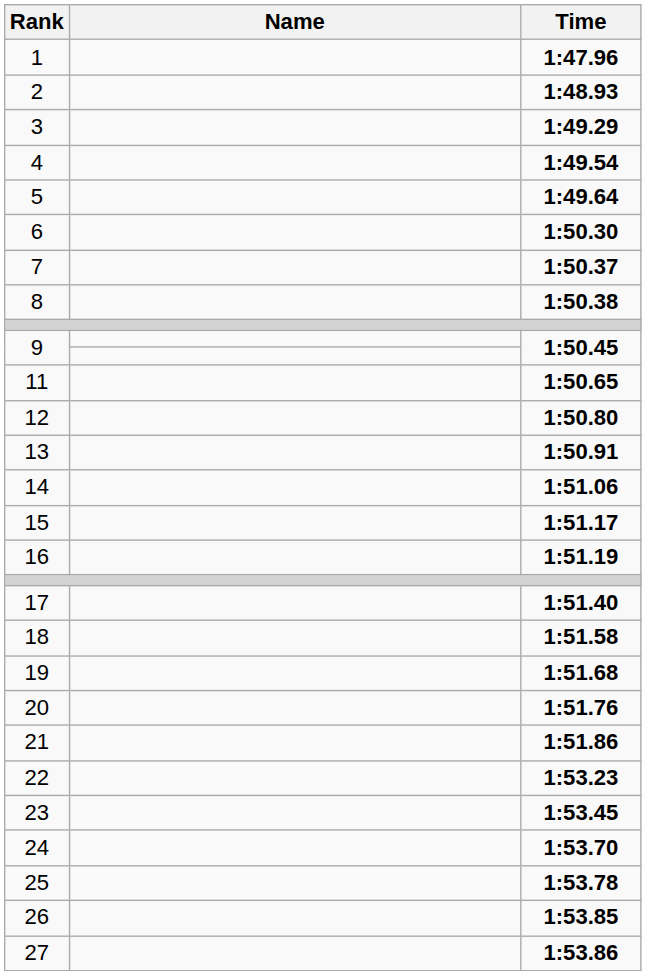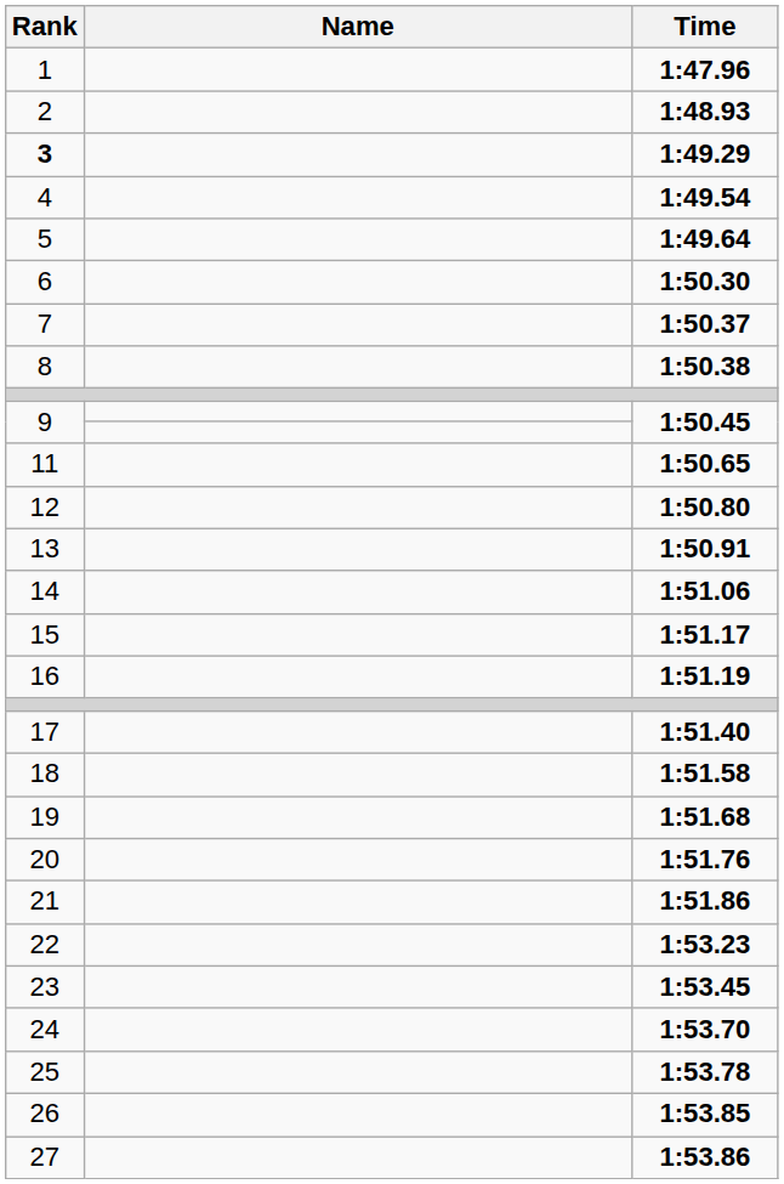3 | Rank: normal -> bold
